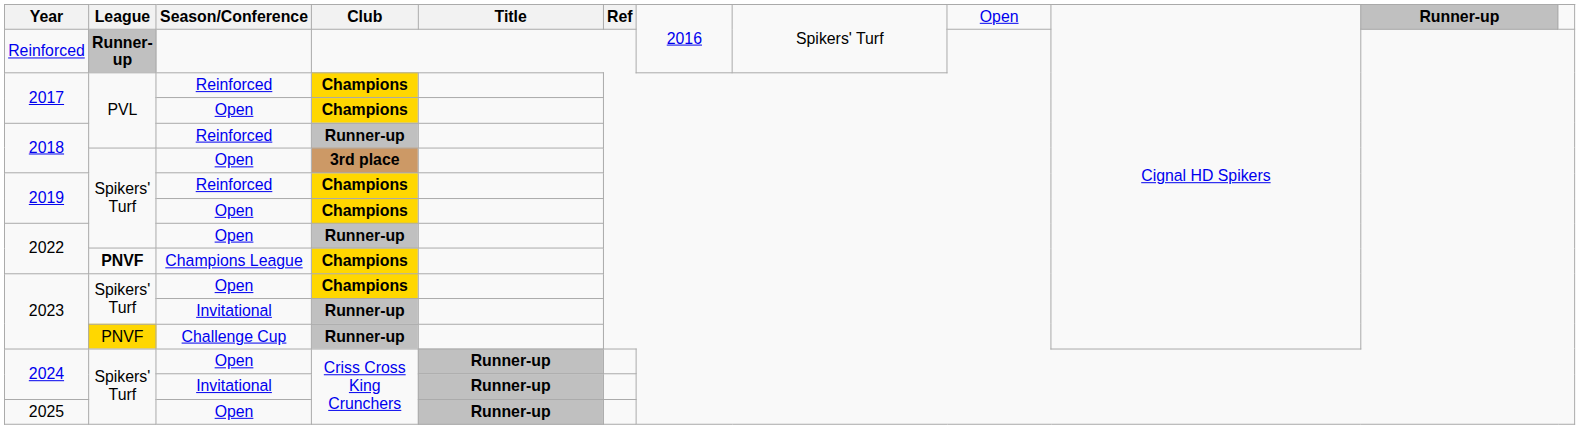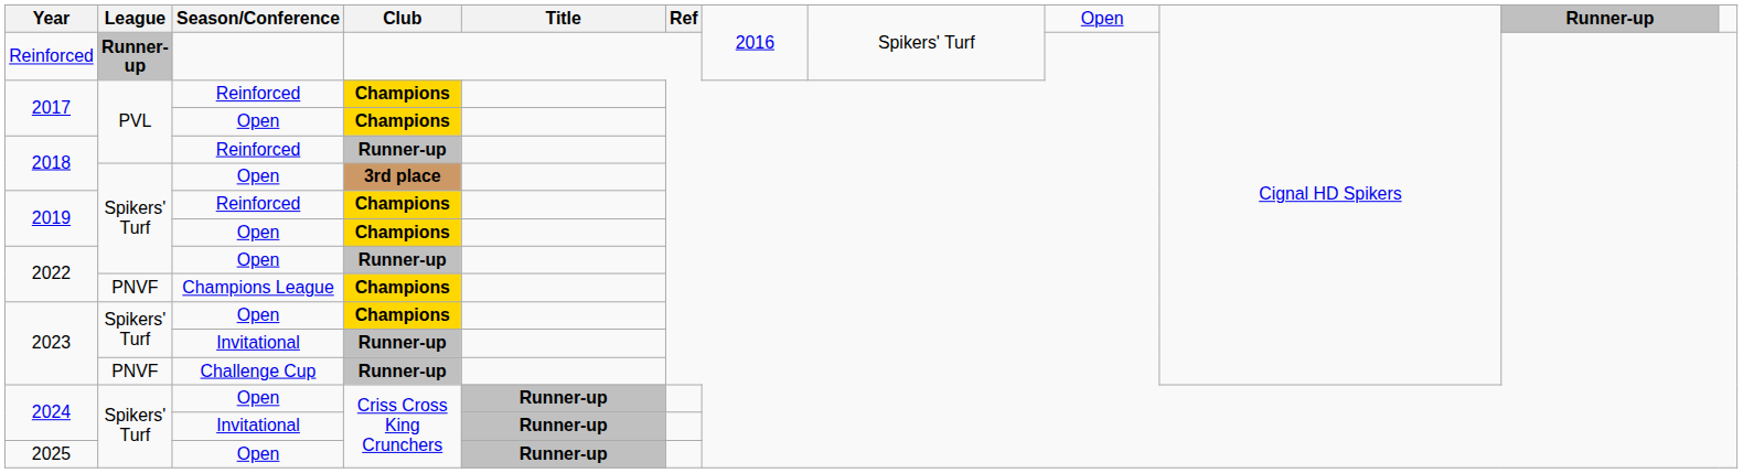2022 / Champions League | League: bold -> normal
2023 / Challenge Cup | League: gold background -> no background
